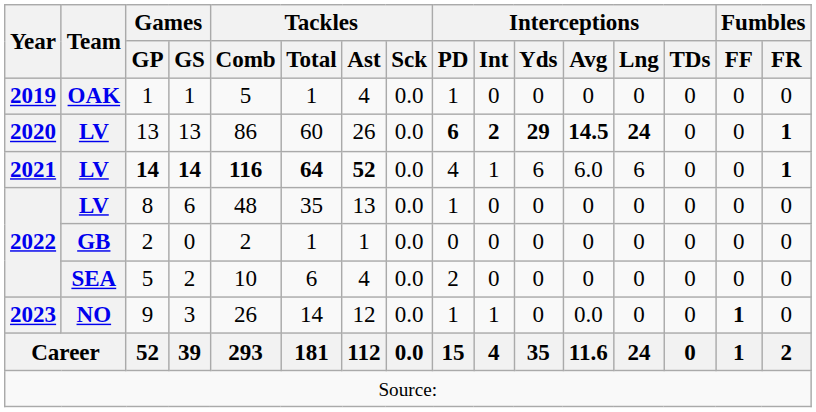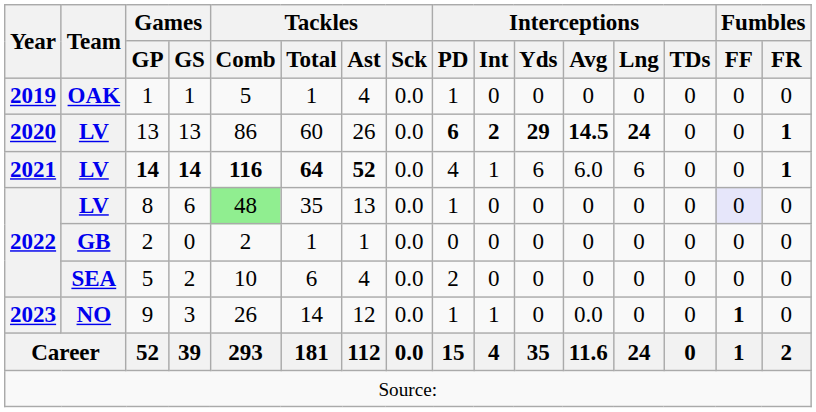8 | Tackles / Comb: no background -> lightgreen background
8 | Fumbles / FF: no background -> lavender background
